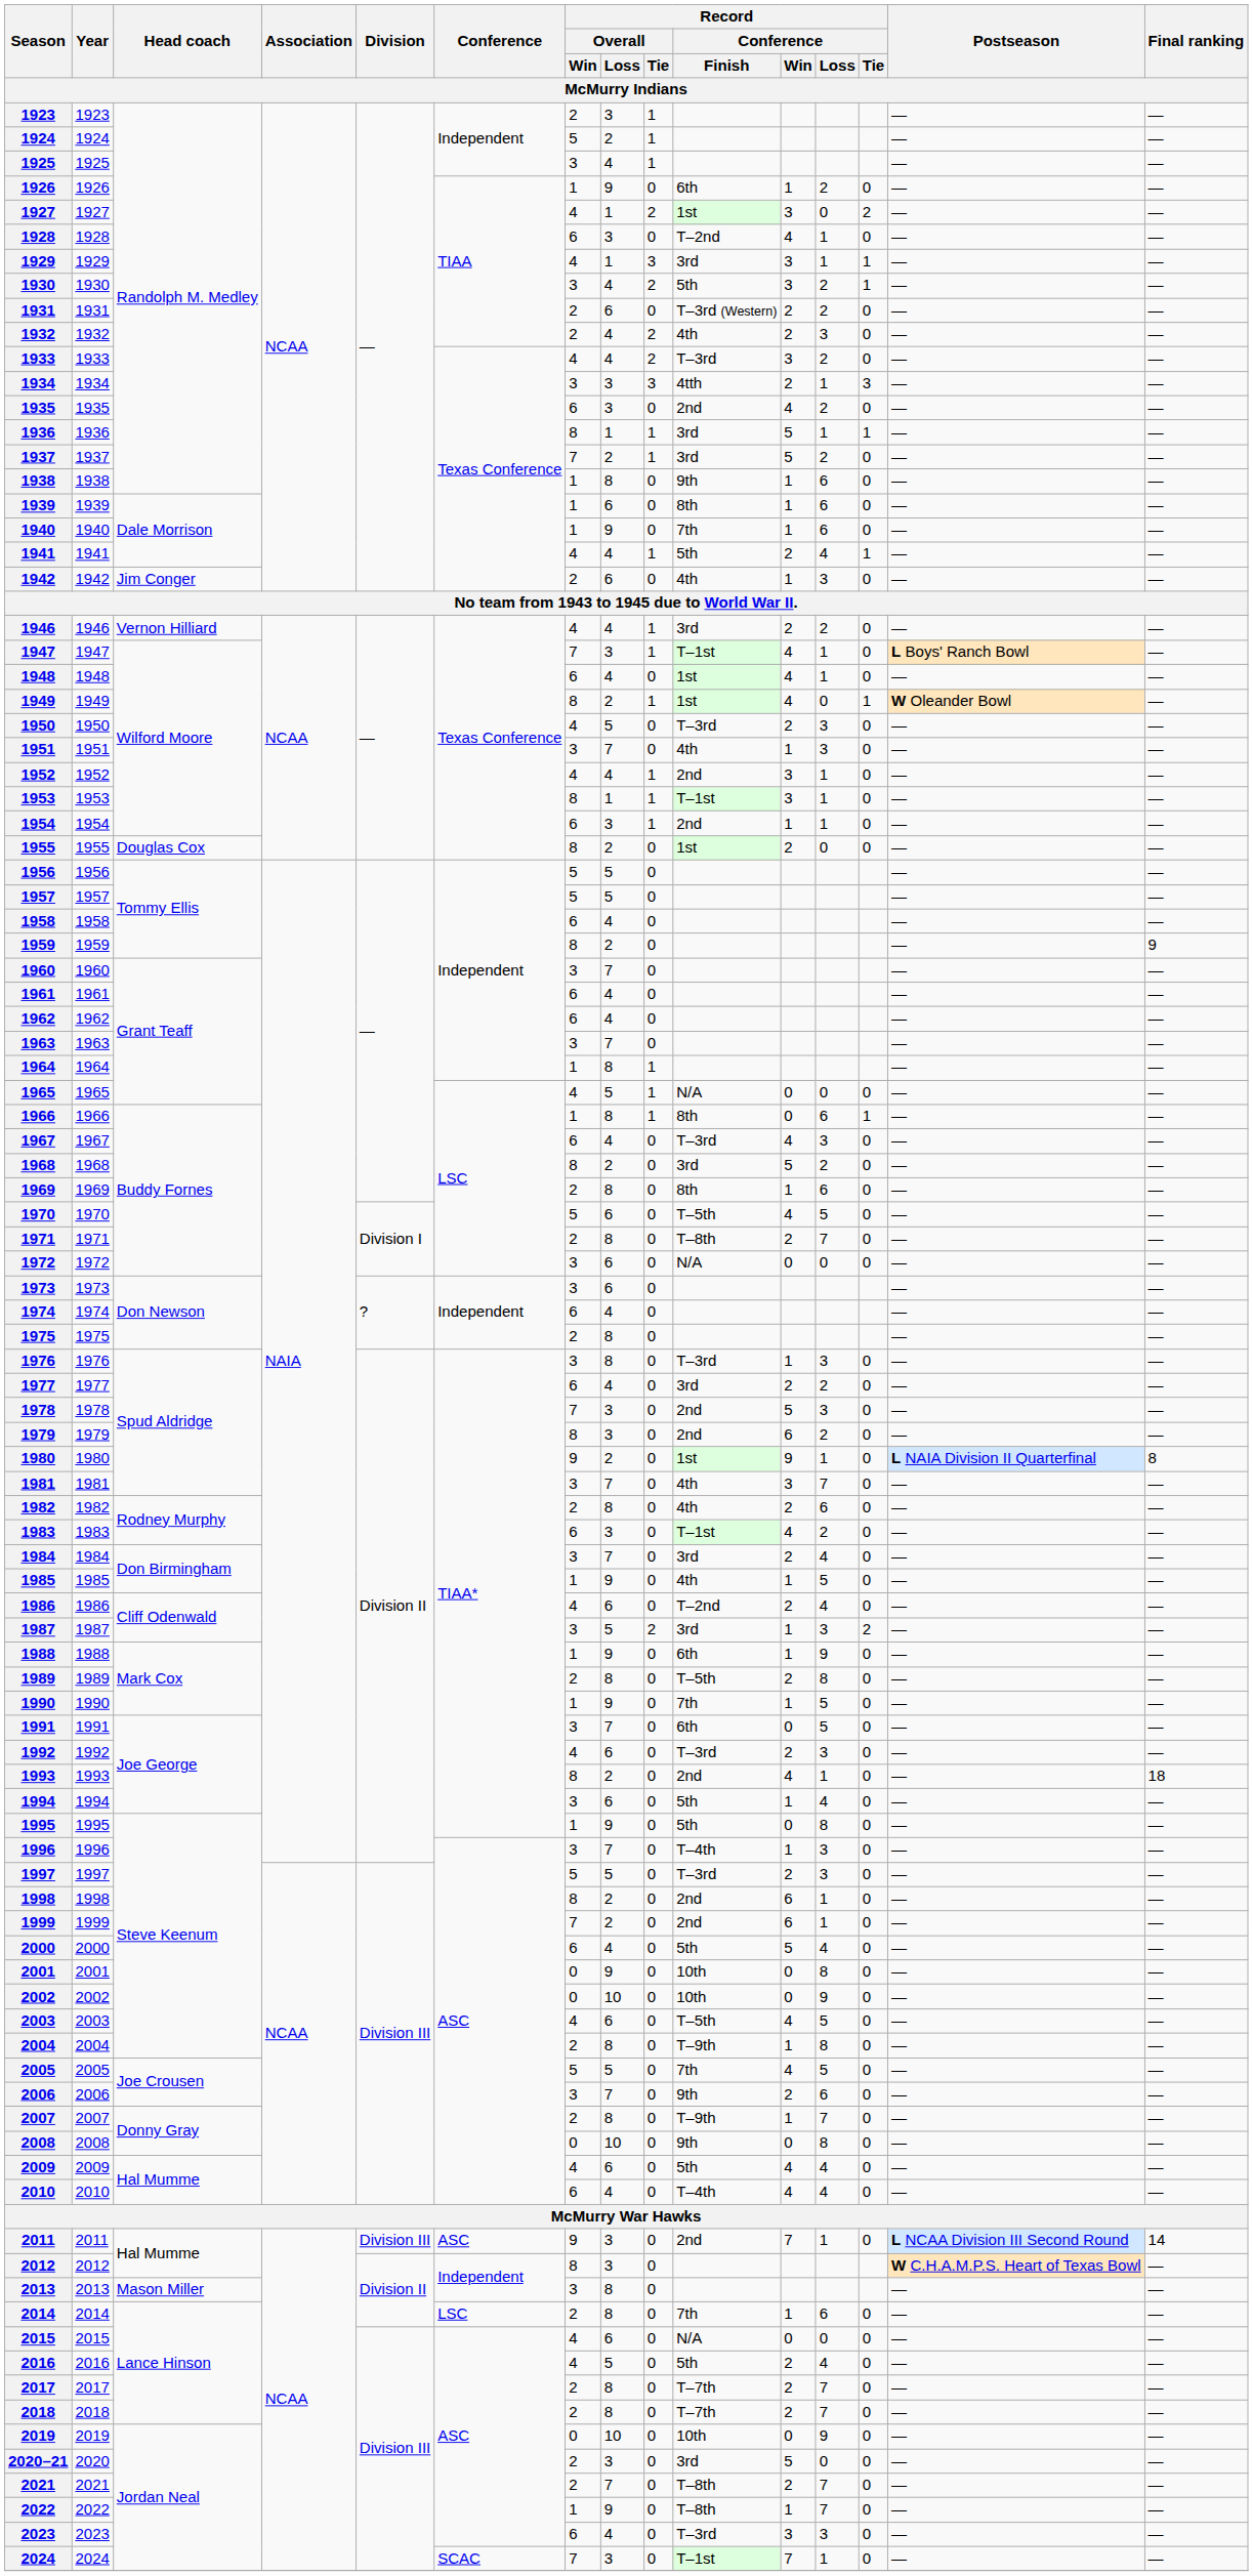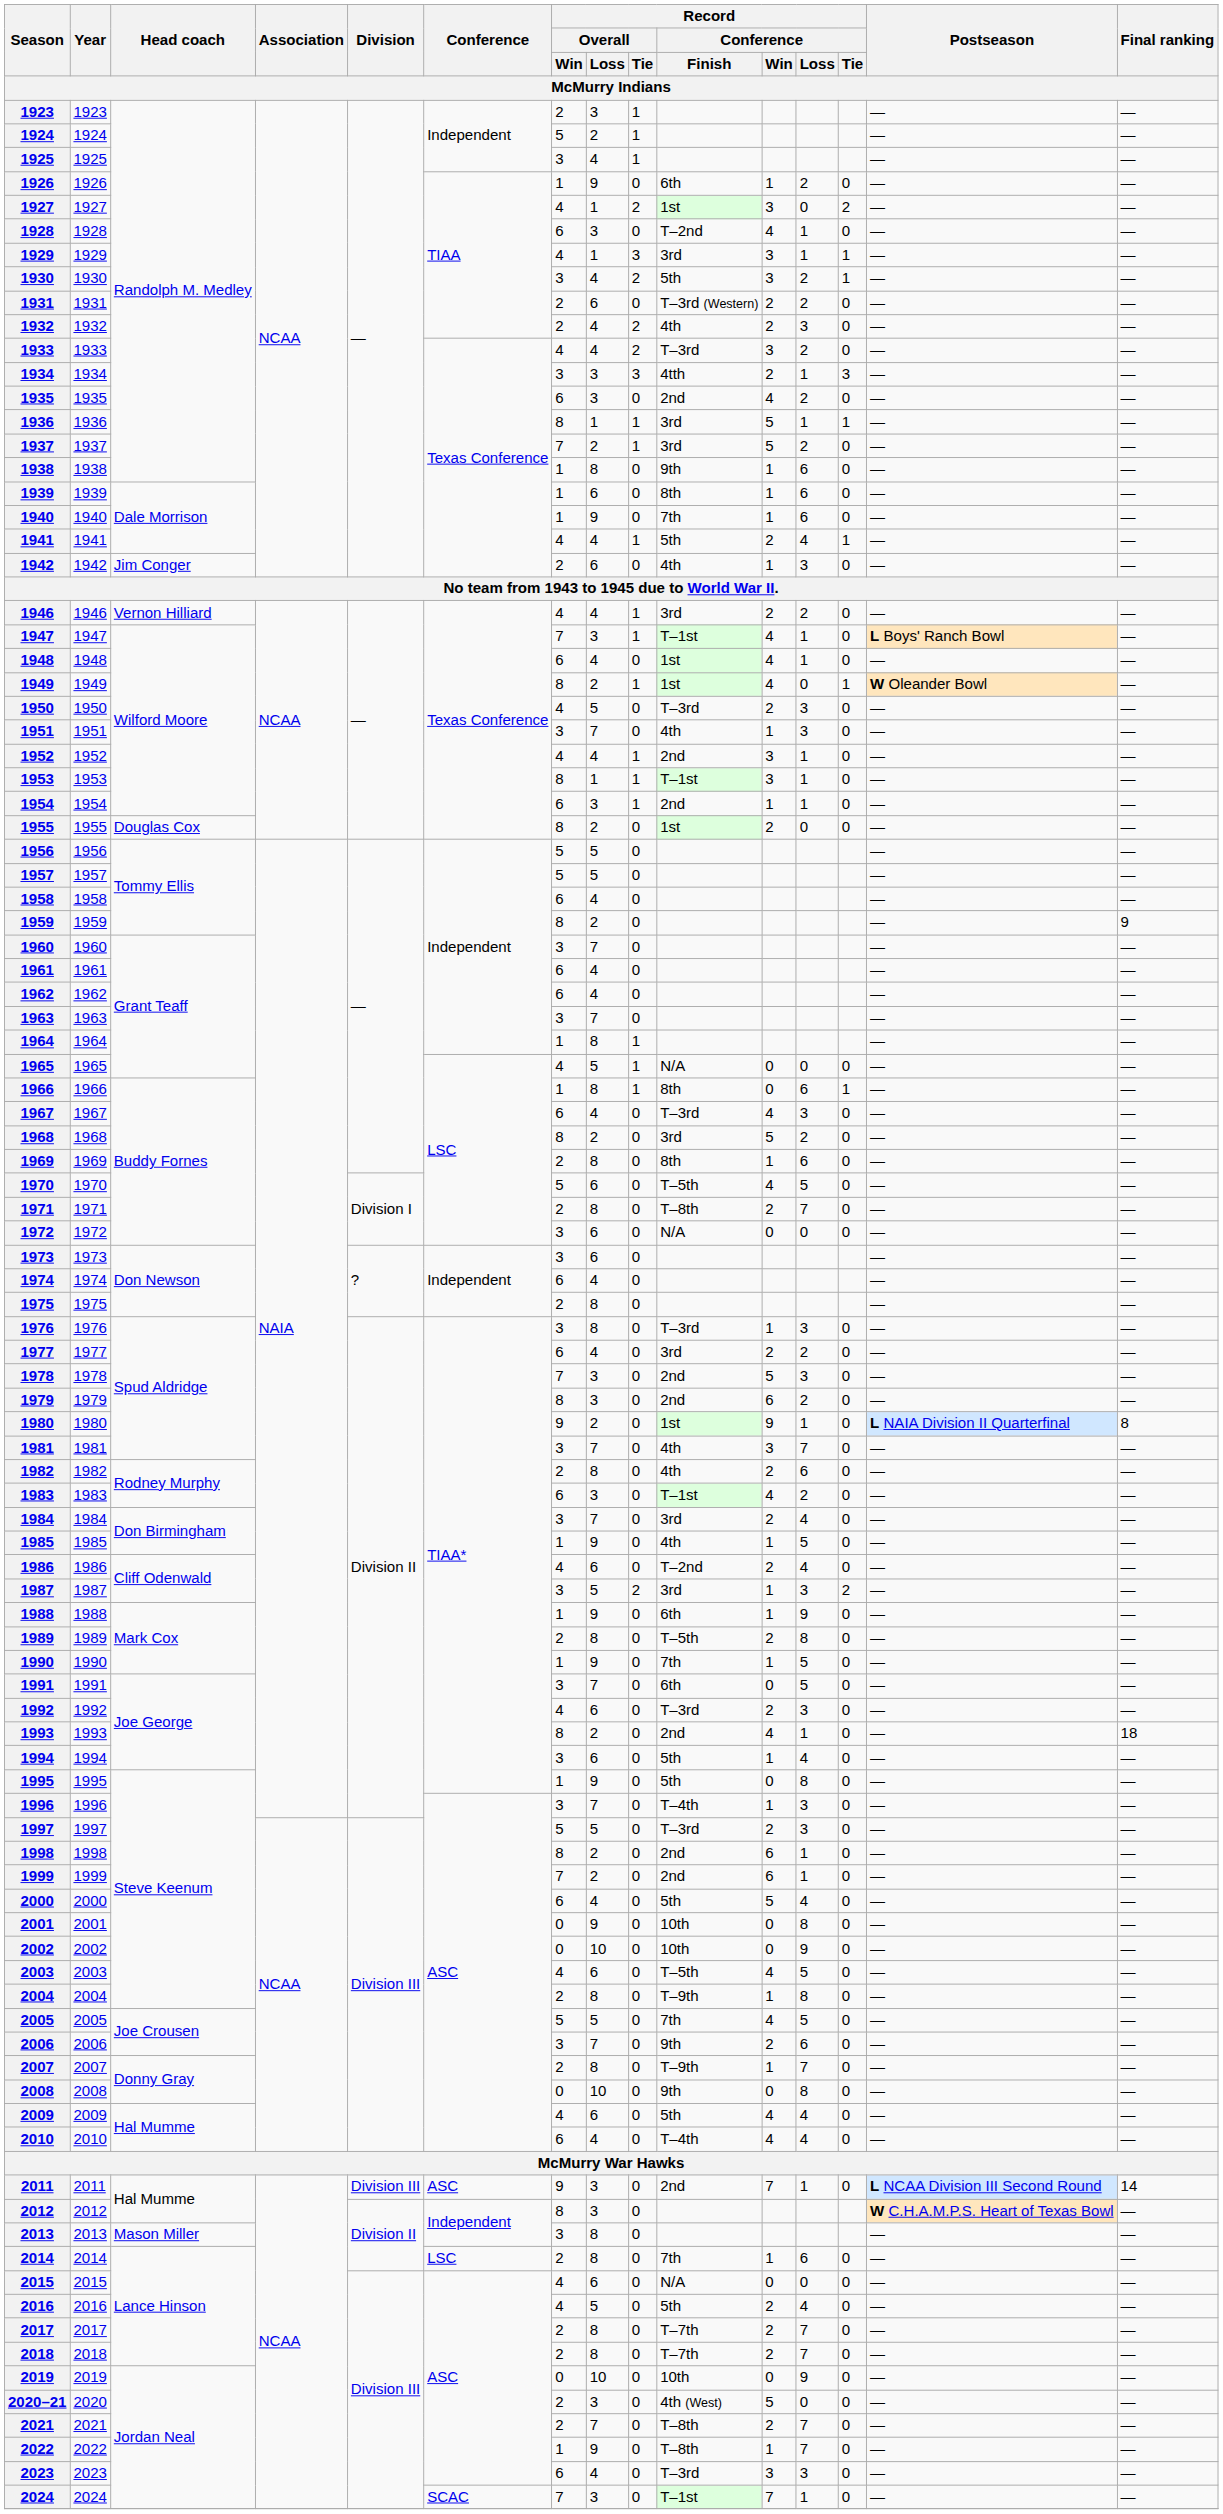2020–21 | Record / Conference / Finish: 3rd -> 4th (West)
